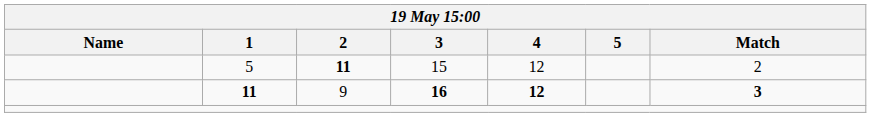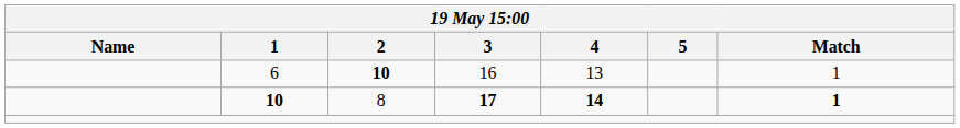row 3 | 1: 5 -> 6
row 3 | 2: 11 -> 10
row 3 | 3: 15 -> 16
row 3 | 4: 12 -> 13
row 3 | Match: 2 -> 1
row 4 | 1: 11 -> 10
row 4 | 2: 9 -> 8
row 4 | 3: 16 -> 17
row 4 | 4: 12 -> 14
row 4 | Match: 3 -> 1
